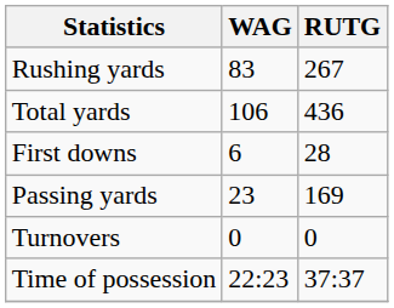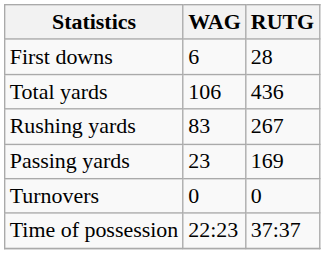rows swapped: First downs <-> Rushing yards
